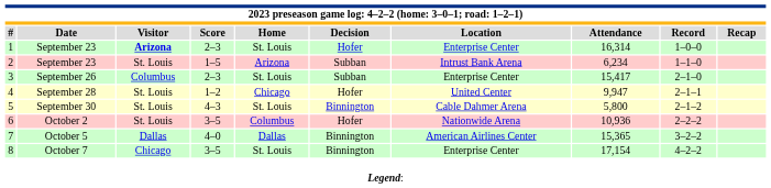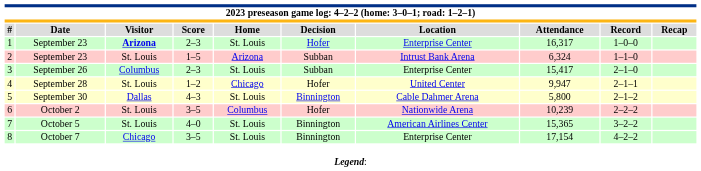1 | Attendance: 16,314 -> 16,317
2 | Attendance: 6,234 -> 6,324
5 | Visitor: St. Louis -> Dallas
6 | Attendance: 10,936 -> 10,239
7 | Visitor: Dallas -> St. Louis
7 | Home: Dallas -> St. Louis
